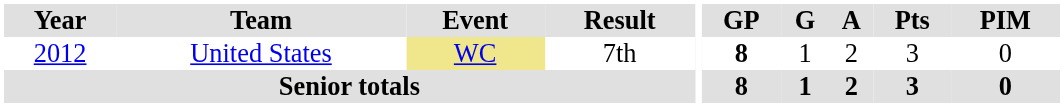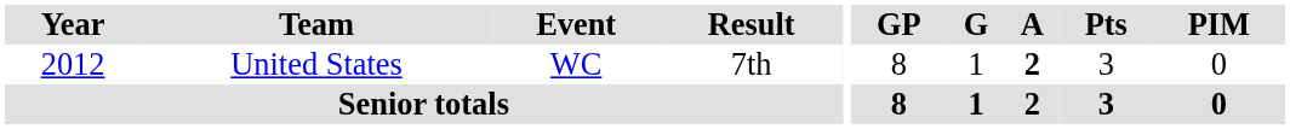United States | Event: khaki background -> no background
United States | GP: bold -> normal
United States | A: normal -> bold
